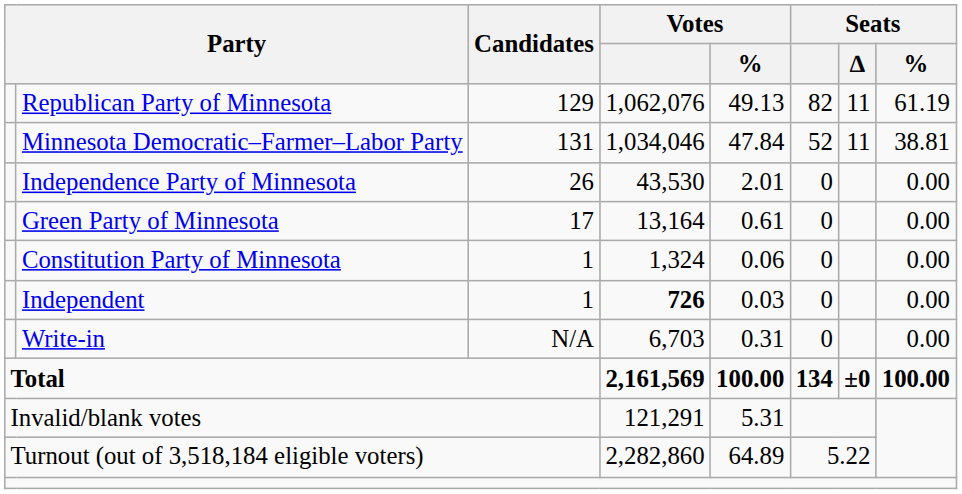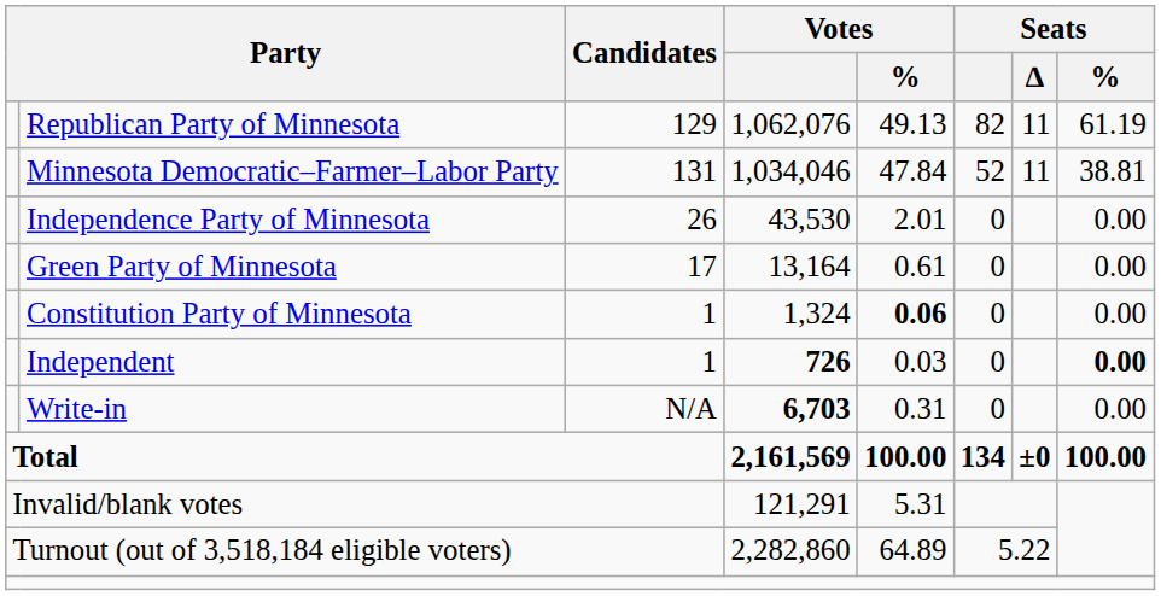Constitution Party of Minnesota | Votes / %: normal -> bold
Independent | Seats / %: normal -> bold
Write-in | Votes: normal -> bold
